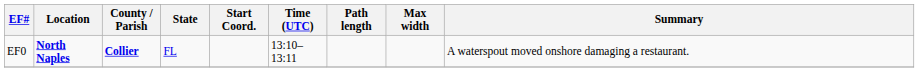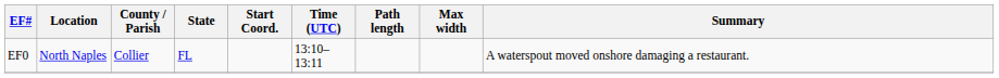EF0 | Location: bold -> normal
EF0 | County / Parish: bold -> normal
